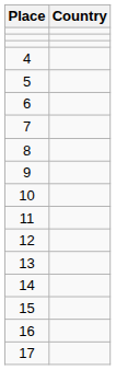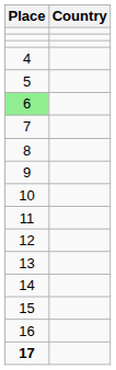row 7 | Place: no background -> lightgreen background
row 18 | Place: normal -> bold
